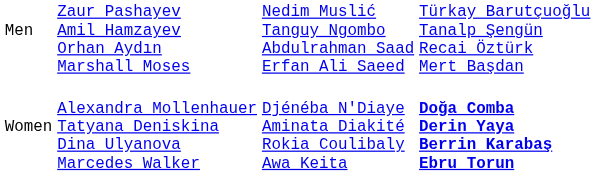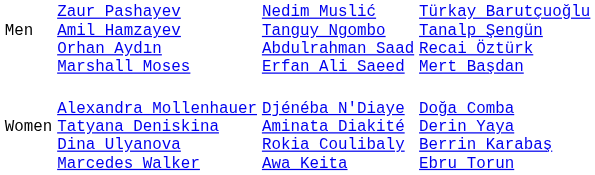Women | column 4: bold -> normal
